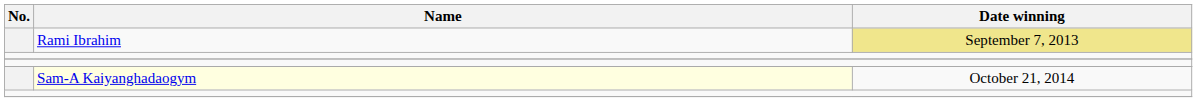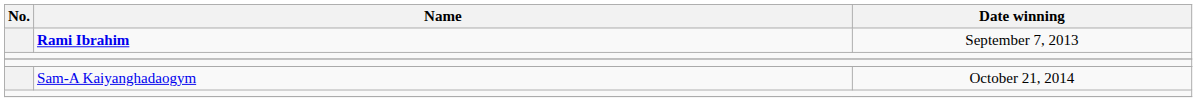Rami Ibrahim | Name: normal -> bold
Rami Ibrahim | Date winning: khaki background -> no background
Sam-A Kaiyanghadaogym | Name: lightyellow background -> no background
